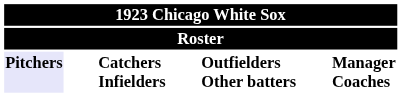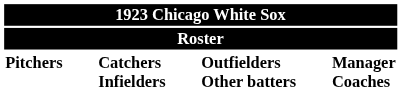Pitchers | column 1: lavender background -> no background
